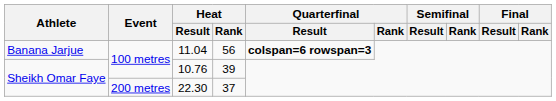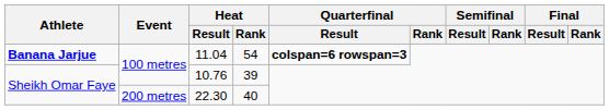11.04 | Athlete: normal -> bold
11.04 | Heat / Rank: 56 -> 54
22.30 | Heat / Rank: 37 -> 40
